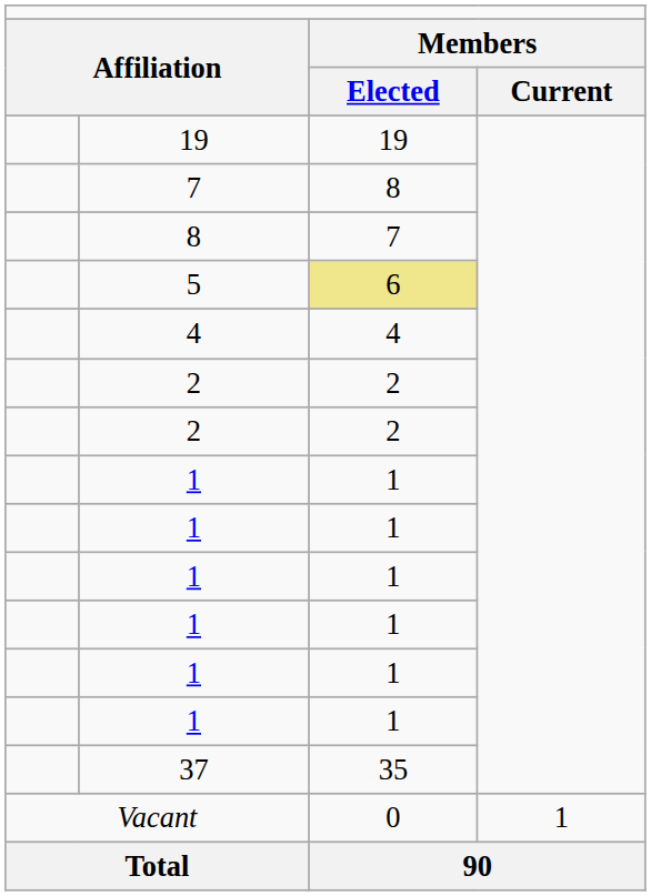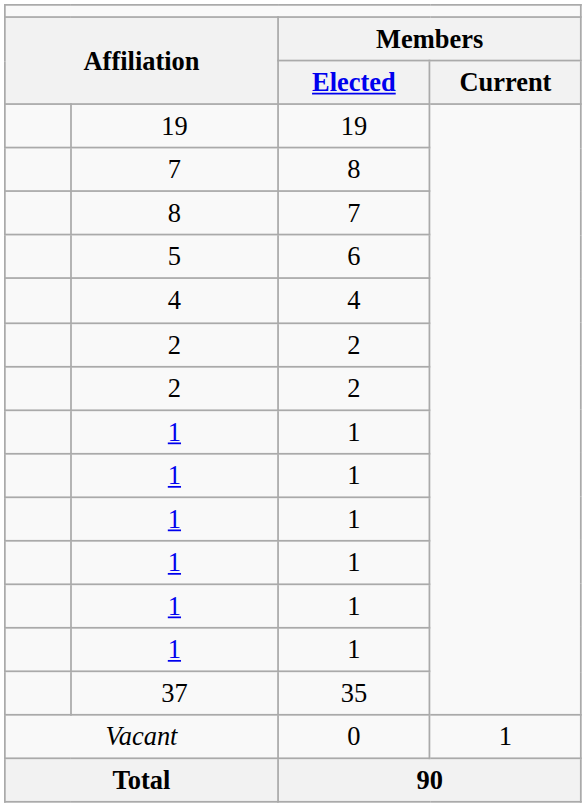5 | column 3: khaki background -> no background
